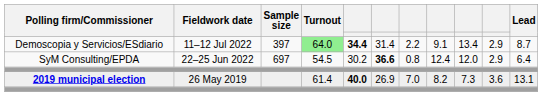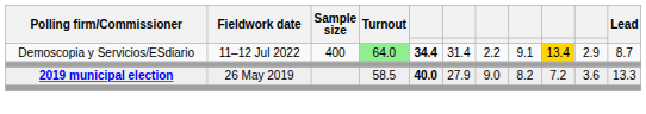Demoscopia y Servicios/ESdiario | Sample size: 397 -> 400
Demoscopia y Servicios/ESdiario | column 9: no background -> gold background
- row: SyM Consulting/EPDA | 22–25 Jun 2022 | 697 | 54.5 | 30.2 | 36.6 | 0.8 | 12.4 | 12.0 | 2.9 | 6.4
2019 municipal election | Turnout: 61.4 -> 58.5
2019 municipal election | column 6: 26.9 -> 27.9
2019 municipal election | column 7: 7.0 -> 9.0
2019 municipal election | column 9: 7.3 -> 7.2
2019 municipal election | Lead: 13.1 -> 13.3
